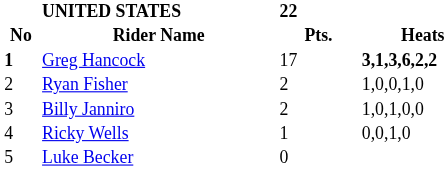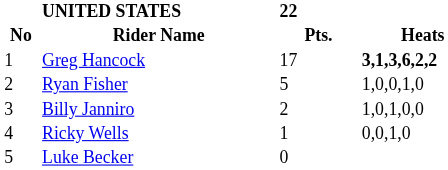Greg Hancock | No: bold -> normal
Ryan Fisher | 22 / Pts.: 2 -> 5
